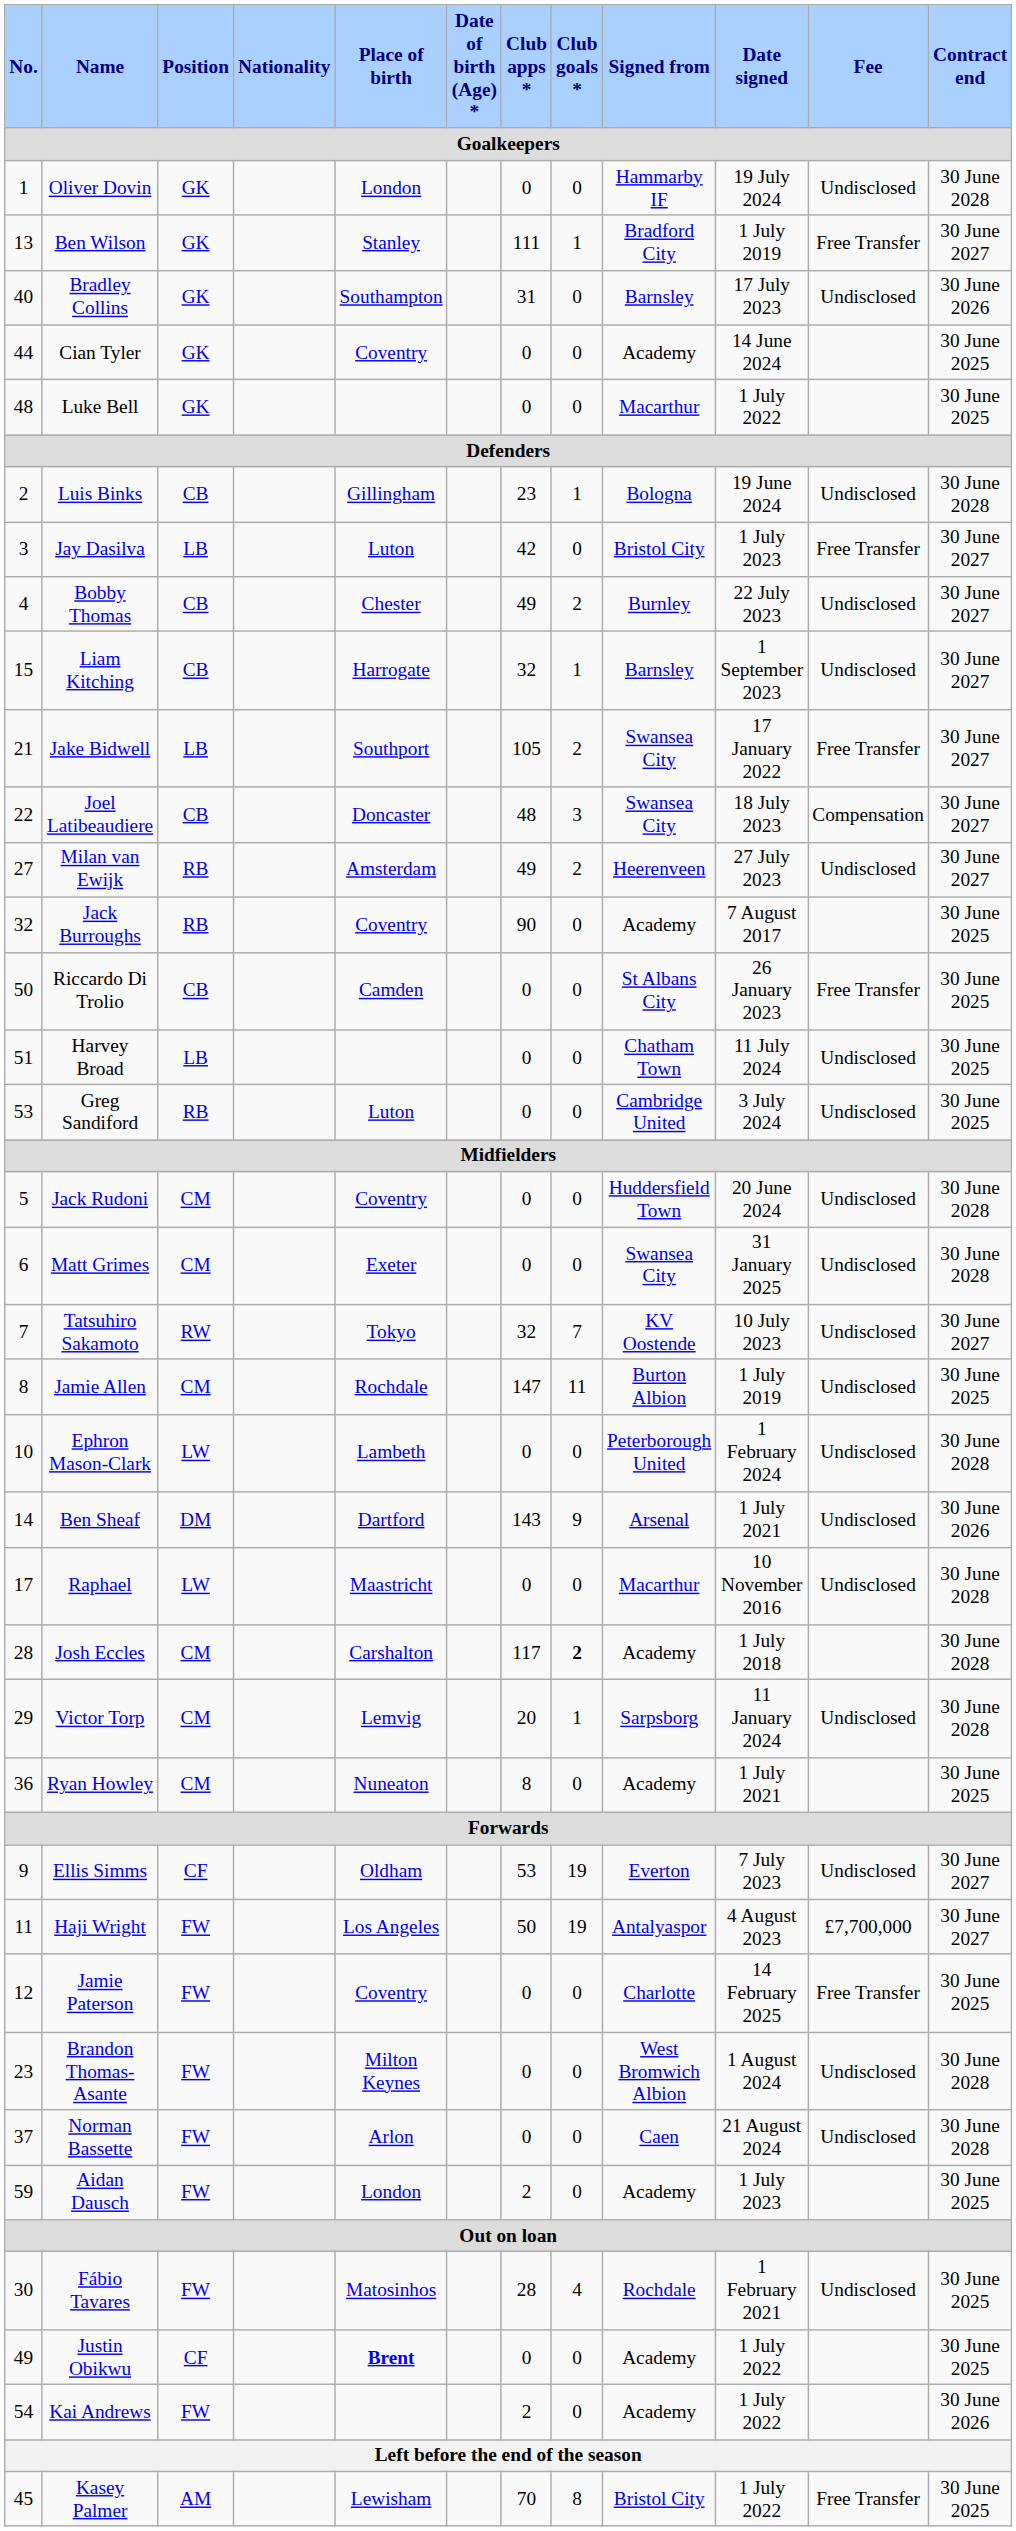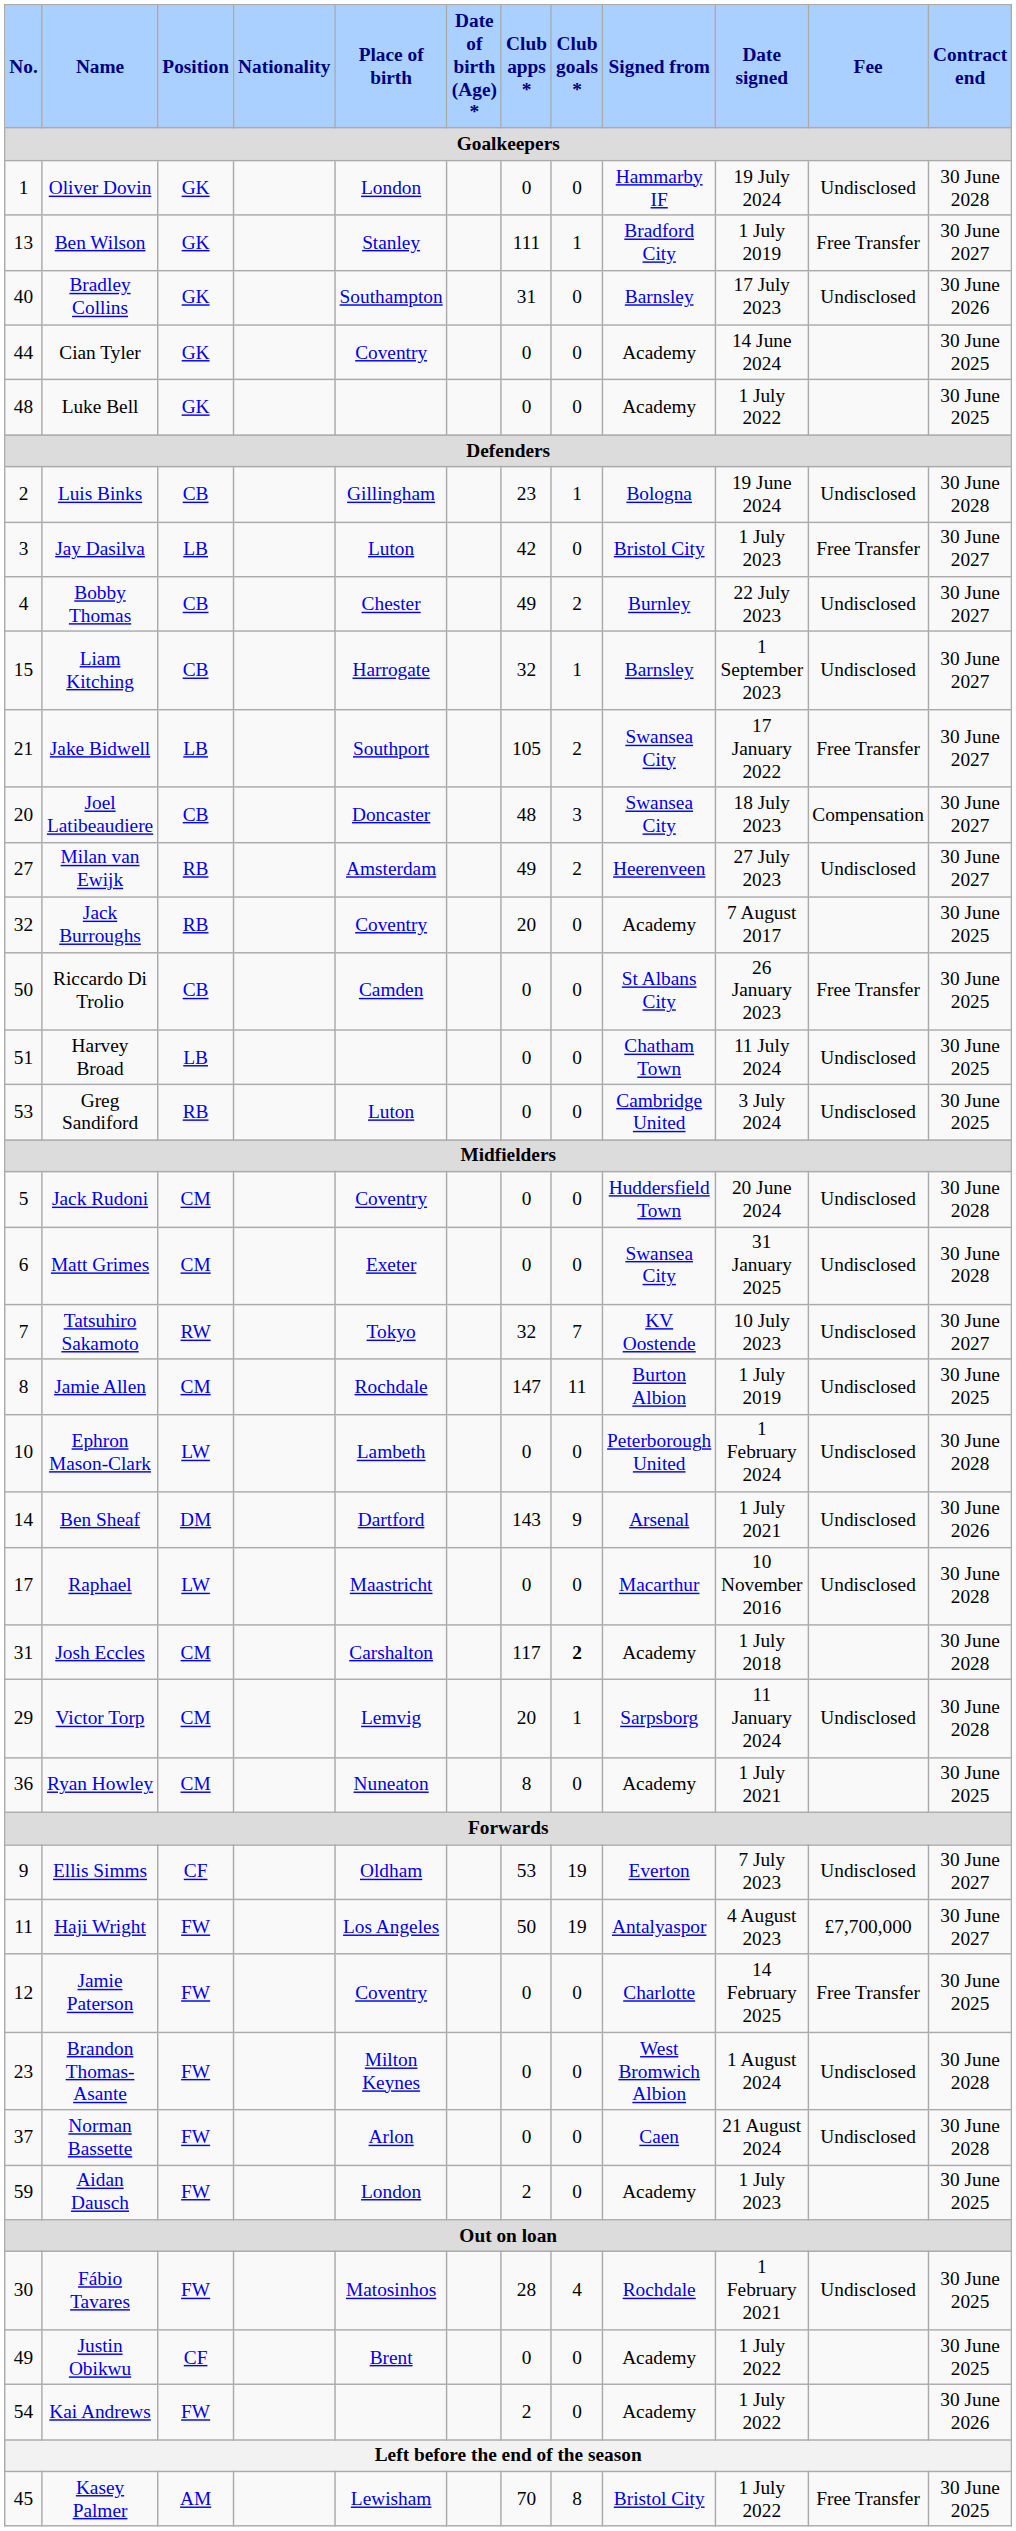Luke Bell | Signed from: Macarthur -> Academy
Joel Latibeaudiere | No.: 22 -> 20
Jack Burroughs | Club apps *: 90 -> 20
Josh Eccles | No.: 28 -> 31
Justin Obikwu | Place of birth: bold -> normal
